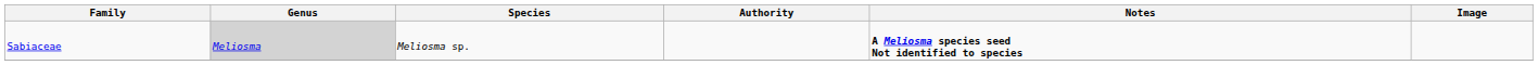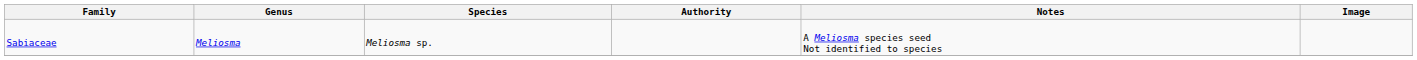Sabiaceae | Genus: lightgrey background -> no background
Sabiaceae | Notes: bold -> normal
